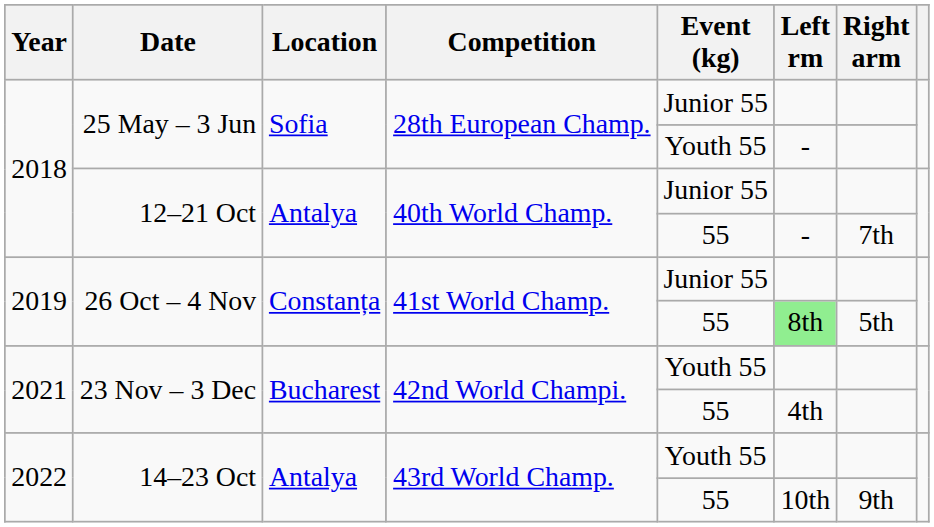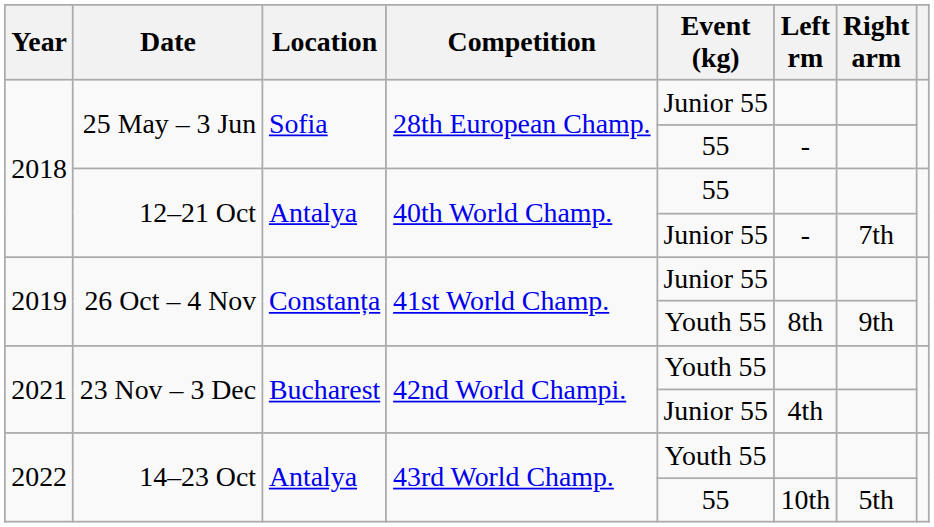row 3 | Event (kg): Youth 55 -> 55
row 4 | Event (kg): Junior 55 -> 55
row 5 | Event (kg): 55 -> Junior 55
row 7 | Event (kg): 55 -> Youth 55
row 7 | Left rm: lightgreen background -> no background
row 7 | Right arm: 5th -> 9th
row 9 | Event (kg): 55 -> Junior 55
row 11 | Right arm: 9th -> 5th
